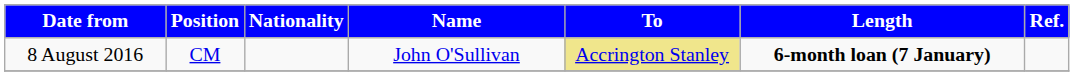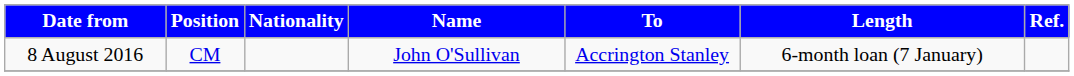8 August 2016 | To: khaki background -> no background
8 August 2016 | Length: bold -> normal
